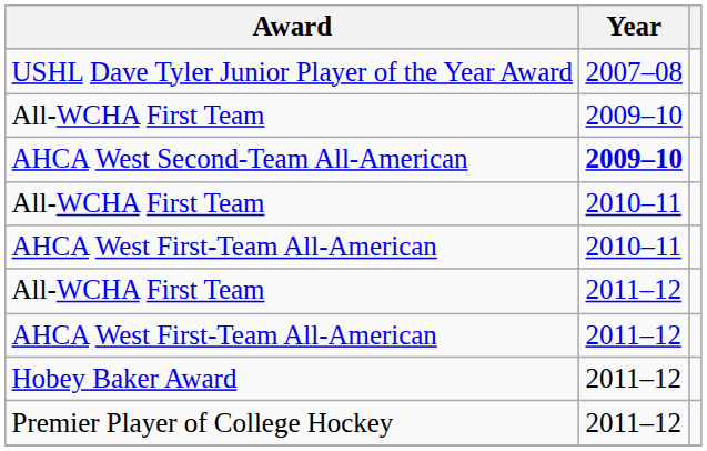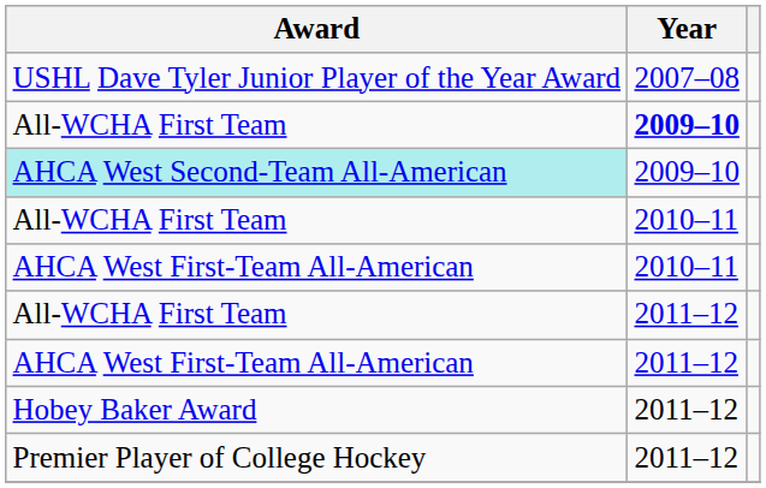All-WCHA First Team / 2009–10 | Year: normal -> bold
AHCA West Second-Team All-American | Award: no background -> paleturquoise background
AHCA West Second-Team All-American | Year: bold -> normal
